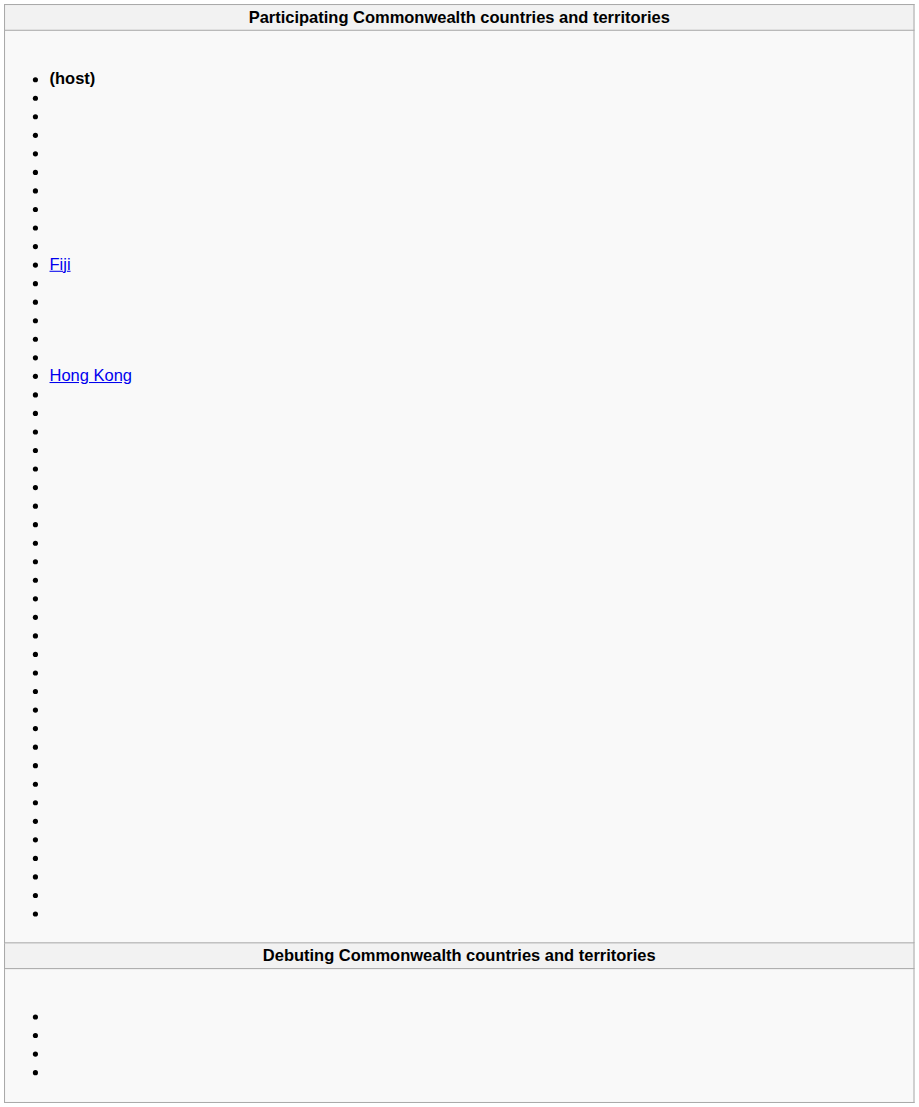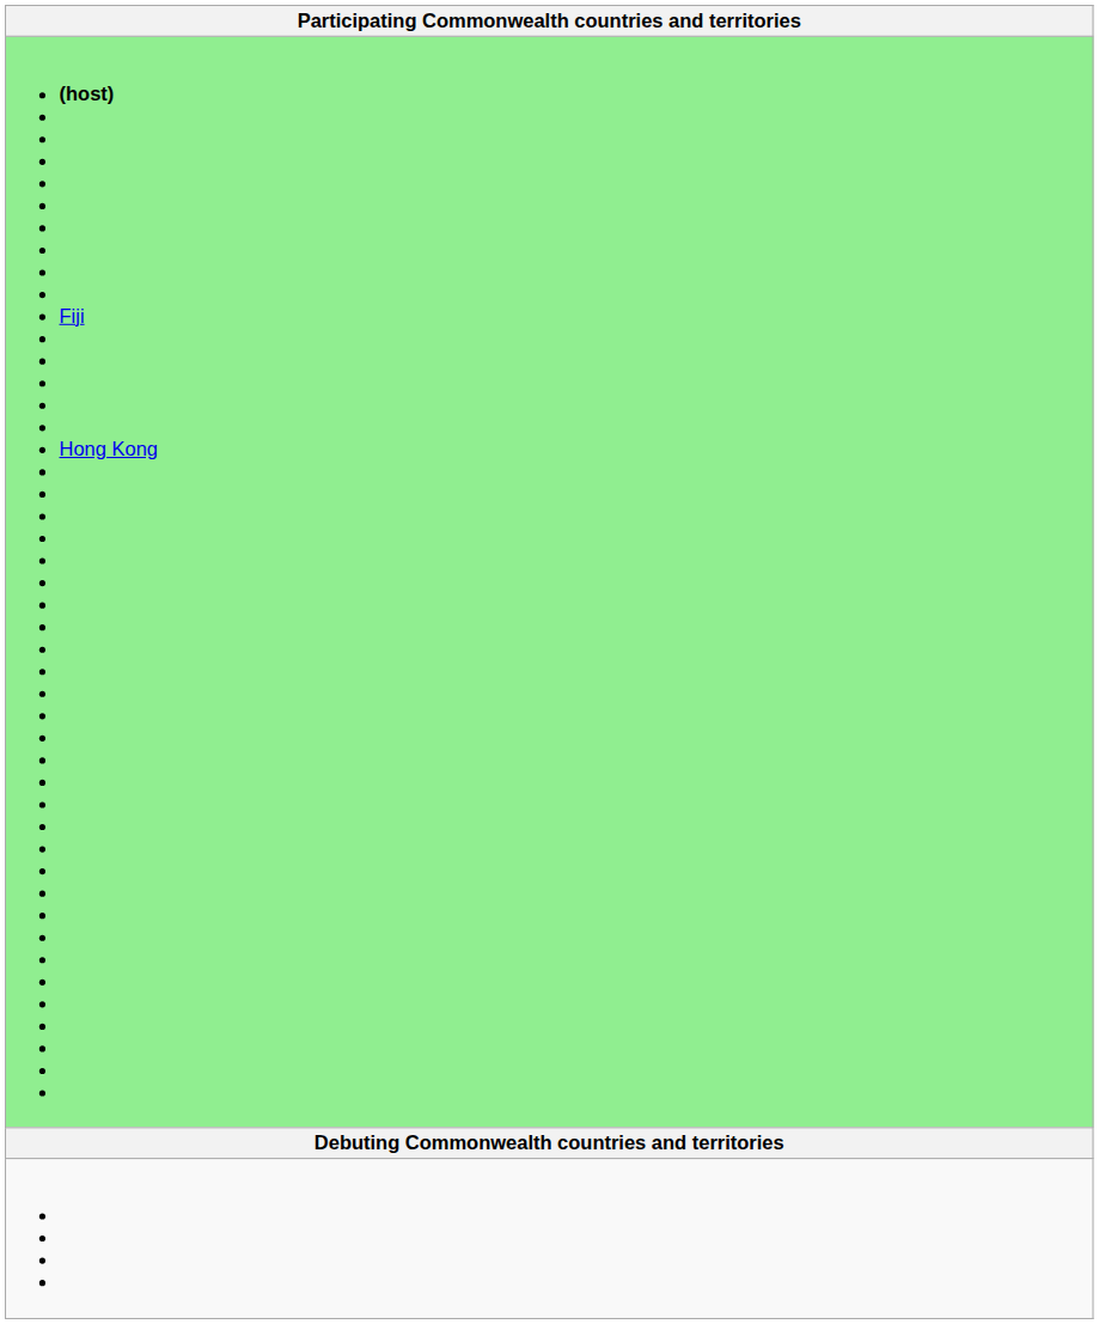row 2 | column 1: no background -> lightgreen background
